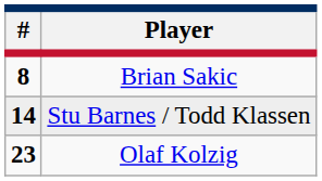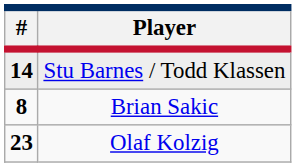rows swapped: Brian Sakic <-> Stu Barnes / Todd Klassen
